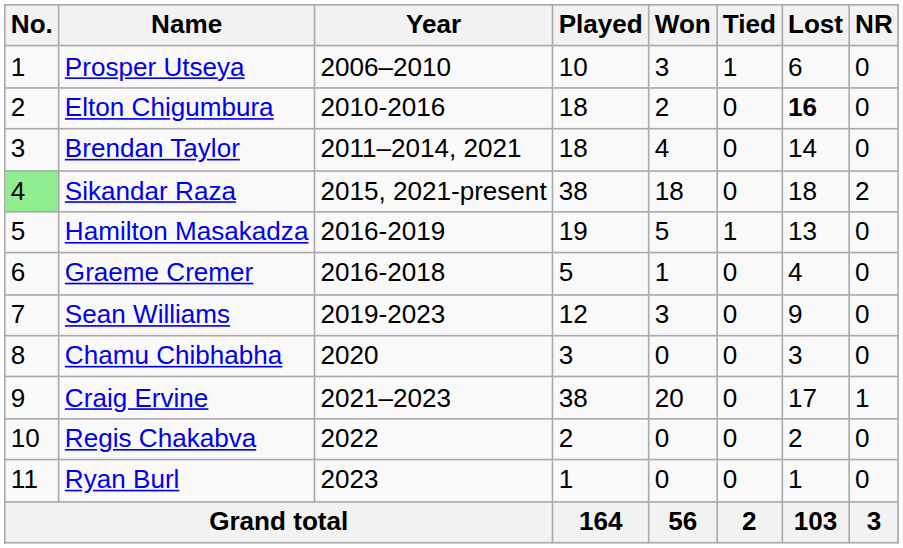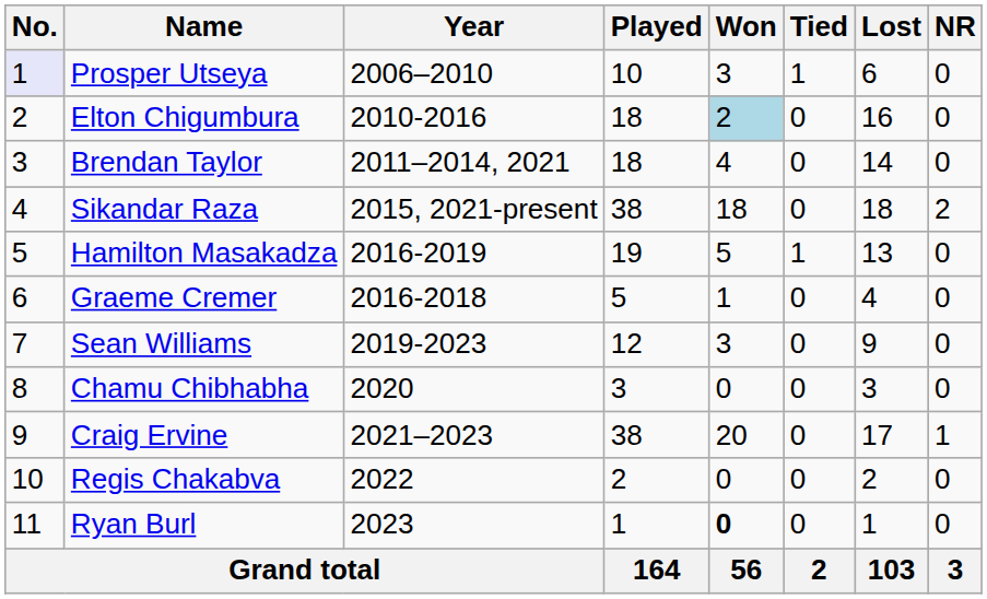Prosper Utseya | No.: no background -> lavender background
Elton Chigumbura | Won: no background -> lightblue background
Elton Chigumbura | Lost: bold -> normal
Sikandar Raza | No.: lightgreen background -> no background
Ryan Burl | Won: normal -> bold
